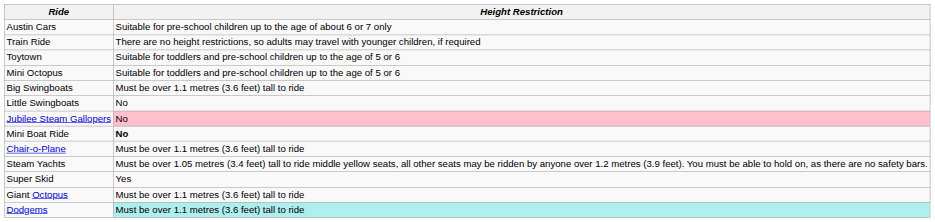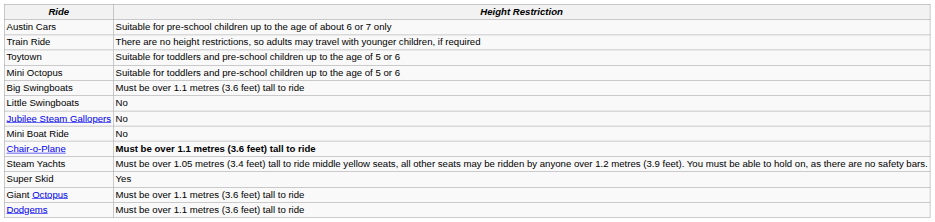Jubilee Steam Gallopers | Height Restriction: pink background -> no background
Mini Boat Ride | Height Restriction: bold -> normal
Chair-o-Plane | Height Restriction: normal -> bold
Dodgems | Height Restriction: paleturquoise background -> no background
